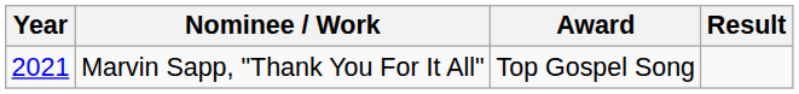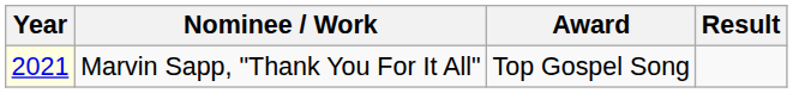row 2 | Year: no background -> lightyellow background
